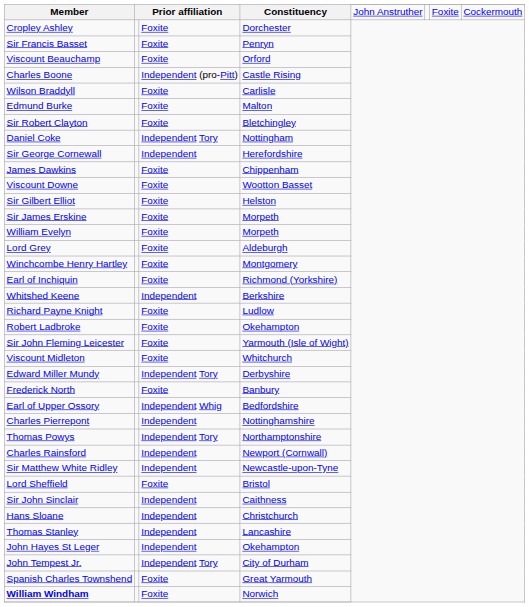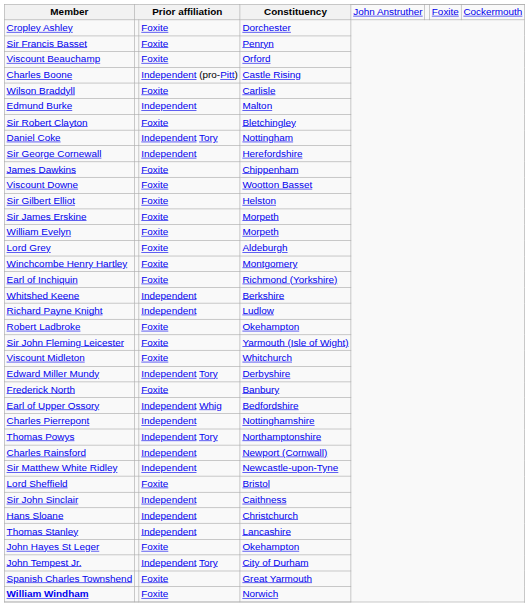Edmund Burke | column 3: Foxite -> Independent
Richard Payne Knight | column 3: Foxite -> Independent
John Hayes St Leger | column 3: Independent -> Foxite
